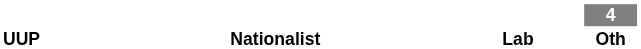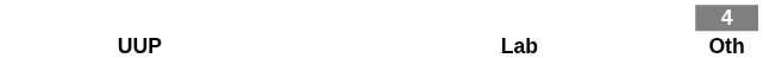- column: 7 | Nationalist
